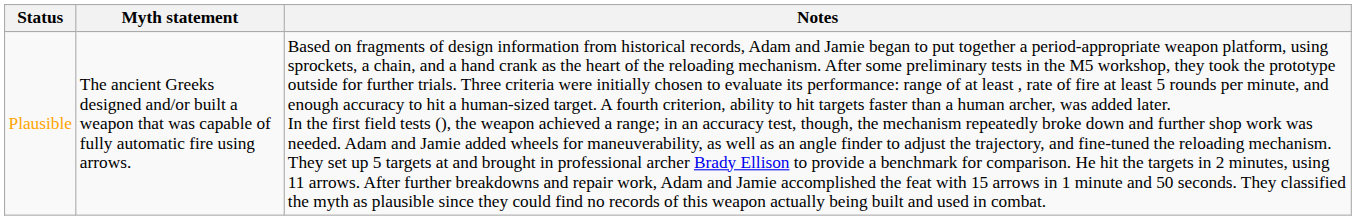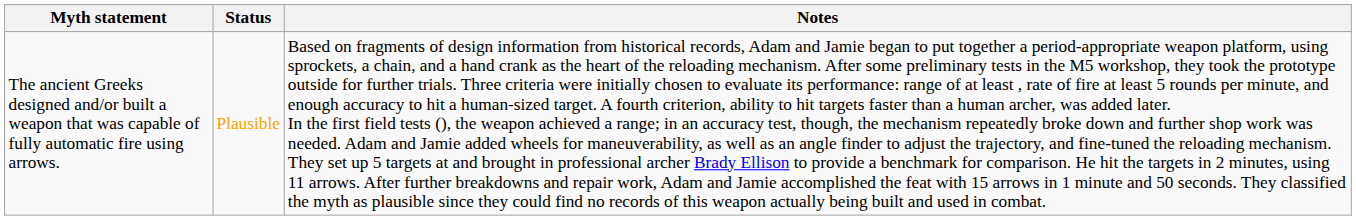columns swapped: Myth statement <-> Status
